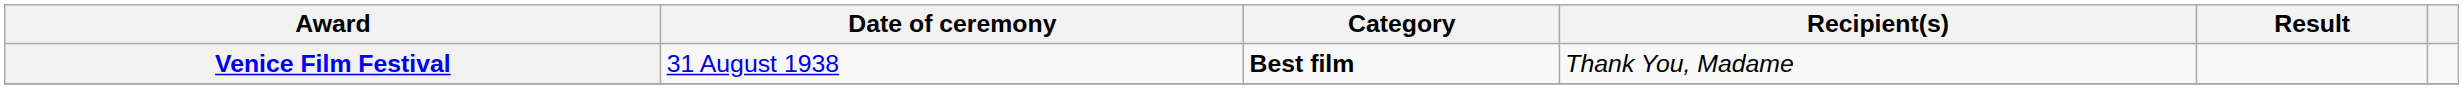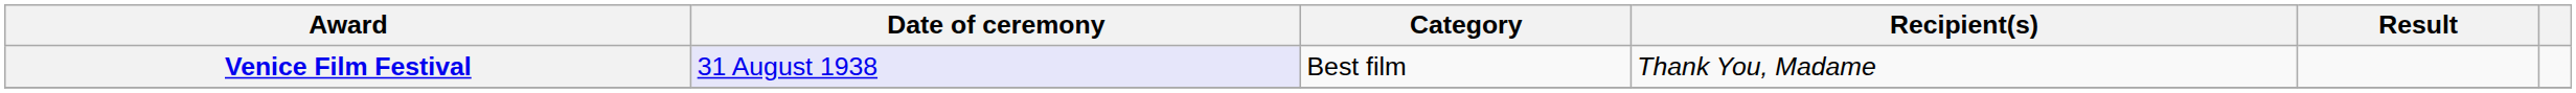Venice Film Festival | Date of ceremony: no background -> lavender background
Venice Film Festival | Category: bold -> normal
